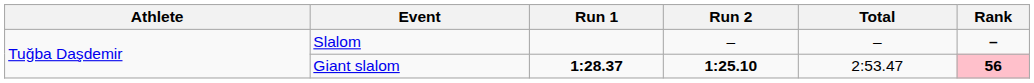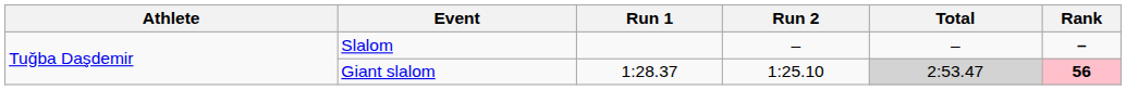Giant slalom | Run 1: bold -> normal
Giant slalom | Run 2: bold -> normal
Giant slalom | Total: no background -> lightgrey background
